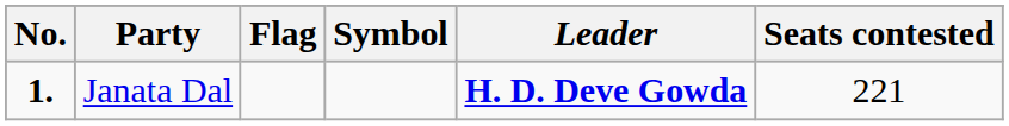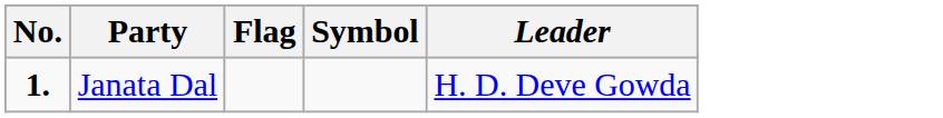- column: Seats contested | 221
Janata Dal | Leader: bold -> normal
